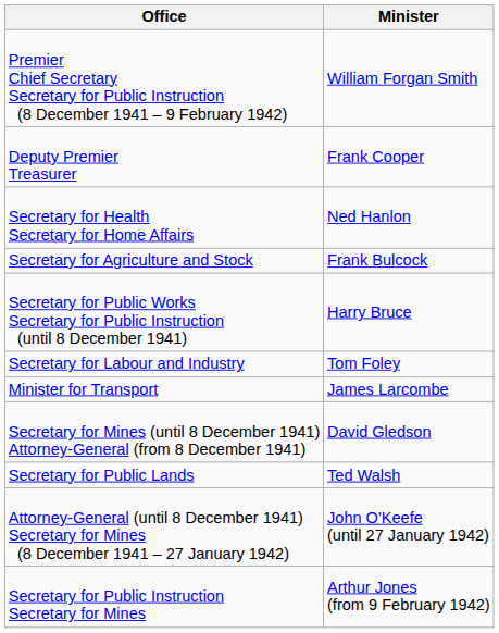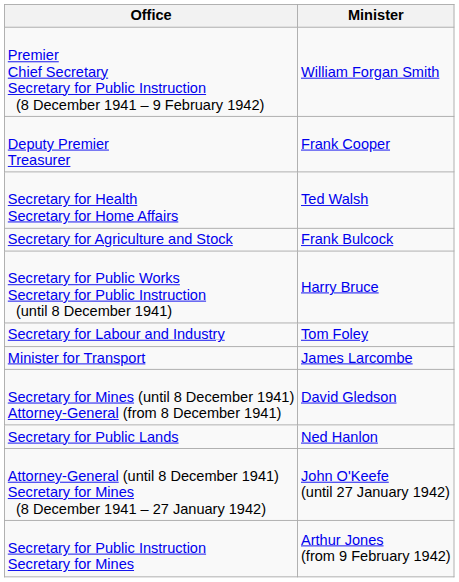Secretary for Health Secretary for Home Affairs | Minister: Ned Hanlon -> Ted Walsh
Secretary for Public Lands | Minister: Ted Walsh -> Ned Hanlon
